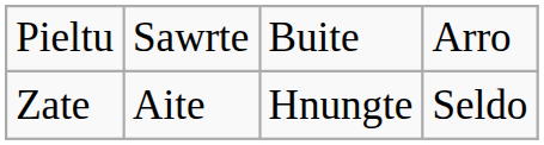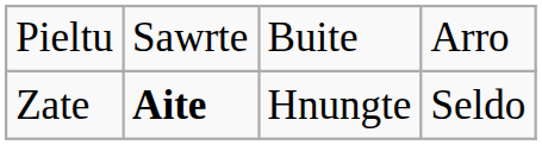Zate | column 2: normal -> bold
